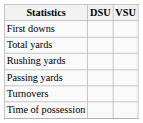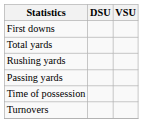rows swapped: Turnovers <-> Time of possession
